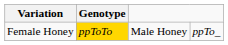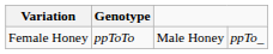Female Honey | Genotype: gold background -> no background
